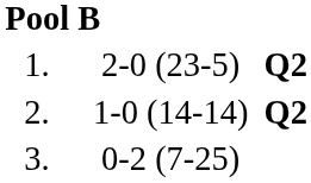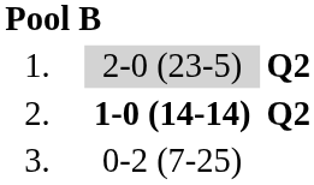1. | column 2: no background -> lightgrey background
2. | column 2: normal -> bold
